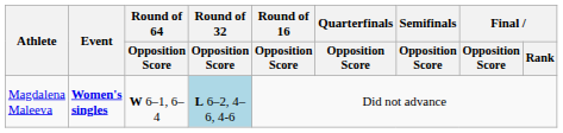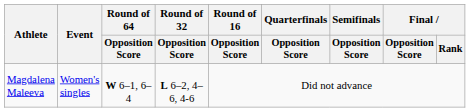Magdalena Maleeva | Event: bold -> normal
Magdalena Maleeva | Round of 32 / Opposition Score: lightblue background -> no background
